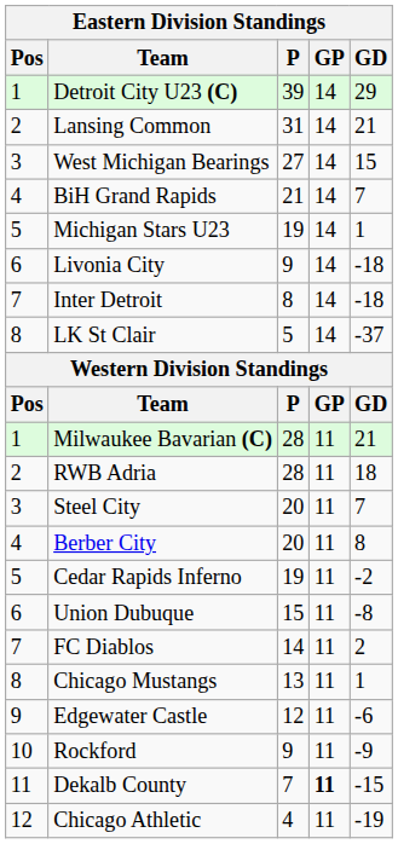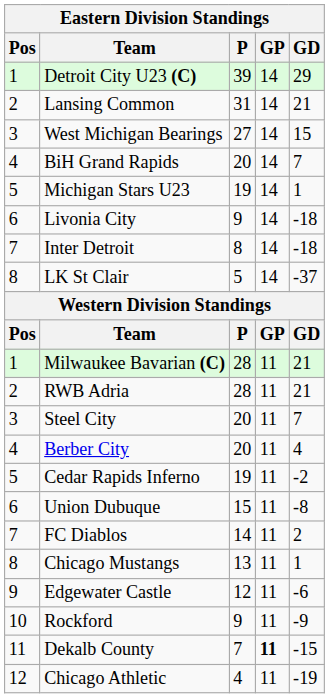BiH Grand Rapids | P: 21 -> 20
RWB Adria | GD: 18 -> 21
Berber City | GD: 8 -> 4
